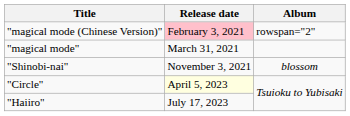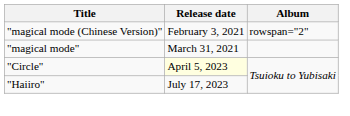"magical mode (Chinese Version)" | Release date: pink background -> no background
- row: "Shinobi-nai" | November 3, 2021 | blossom
